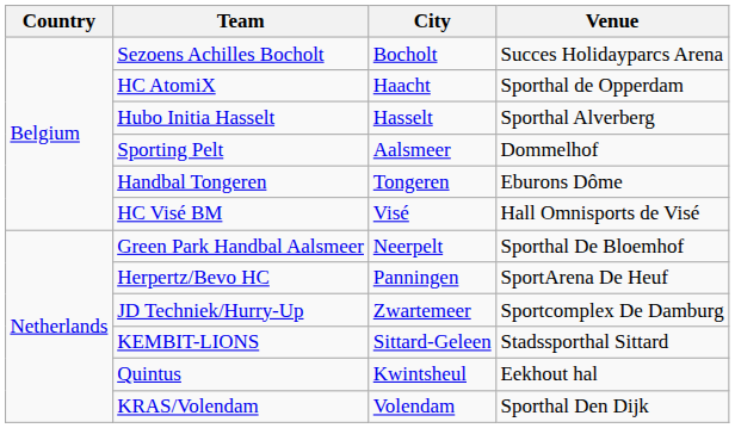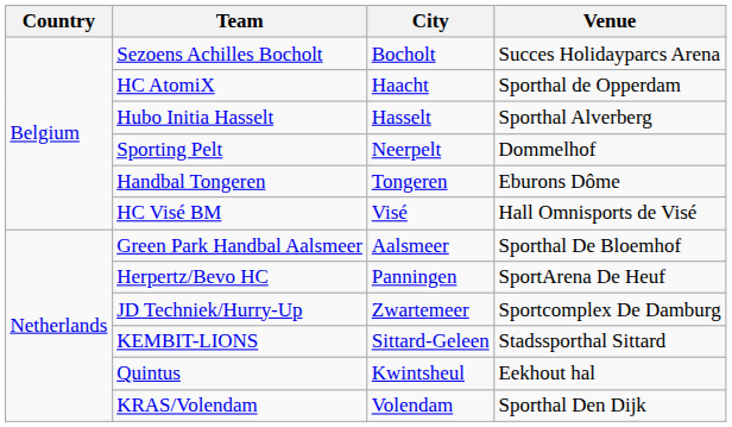Sporting Pelt | City: Aalsmeer -> Neerpelt
Green Park Handbal Aalsmeer | City: Neerpelt -> Aalsmeer
